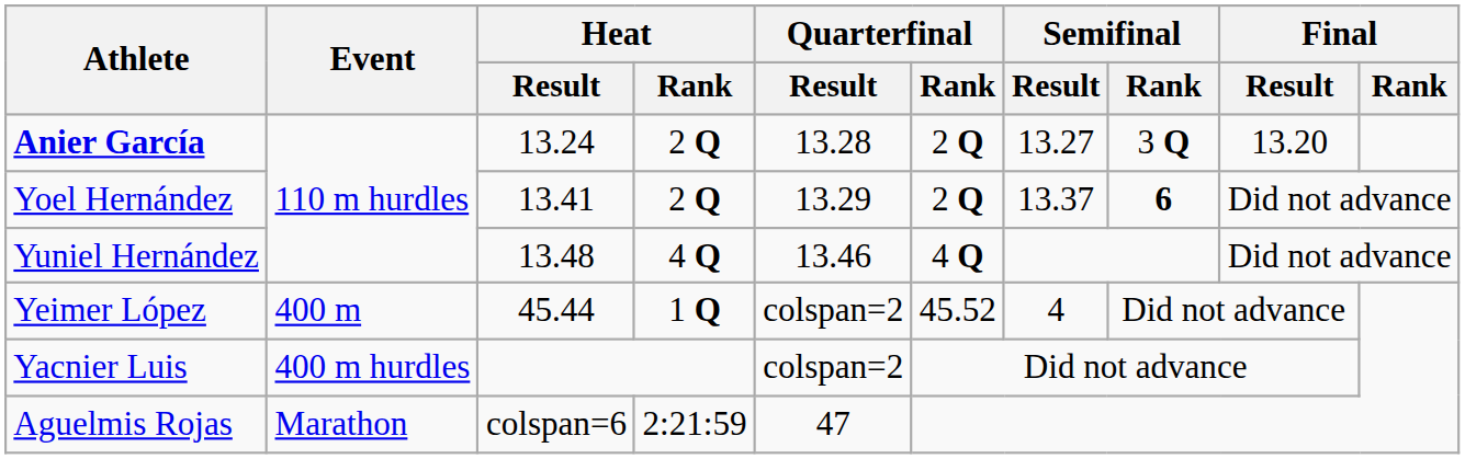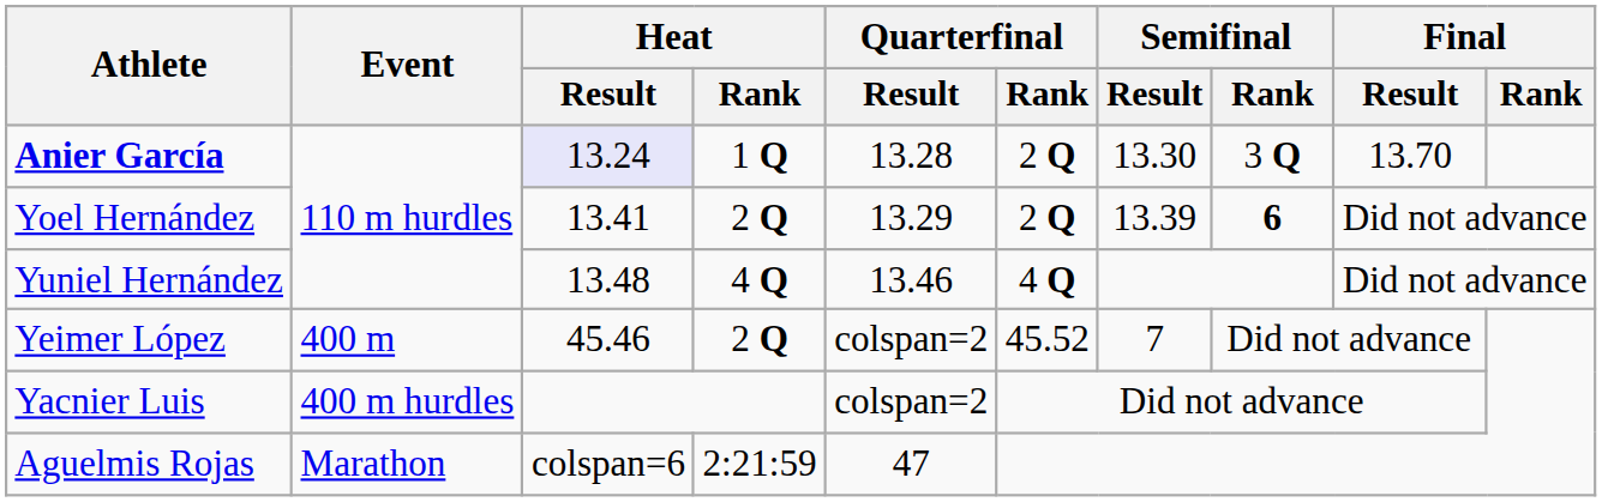Anier García | Heat / Result: no background -> lavender background
Anier García | Heat / Rank: 2 Q -> 1 Q
Anier García | Semifinal / Result: 13.27 -> 13.30
Anier García | Final / Result: 13.20 -> 13.70
Yoel Hernández | Semifinal / Result: 13.37 -> 13.39
Yeimer López | Heat / Result: 45.44 -> 45.46
Yeimer López | Heat / Rank: 1 Q -> 2 Q
Yeimer López | Semifinal / Result: 4 -> 7
